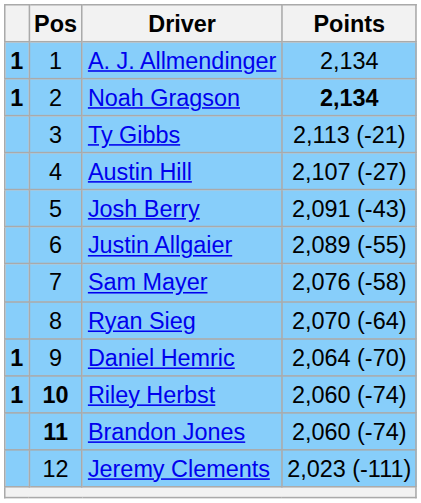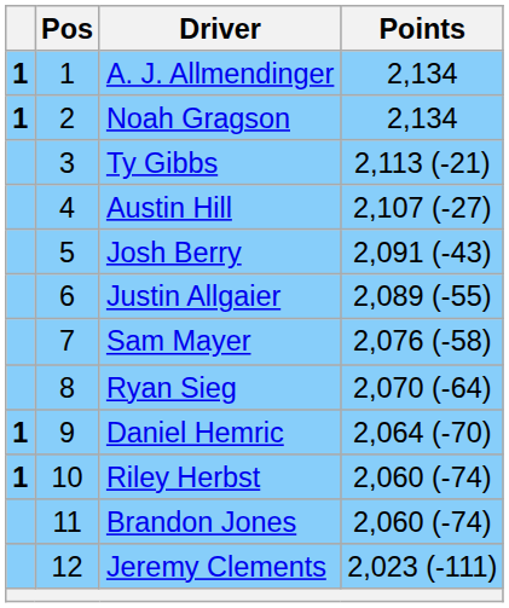Noah Gragson | Points: bold -> normal
Riley Herbst | Pos: bold -> normal
Brandon Jones | Pos: bold -> normal
